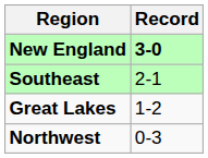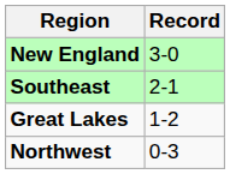New England | Record: bold -> normal
